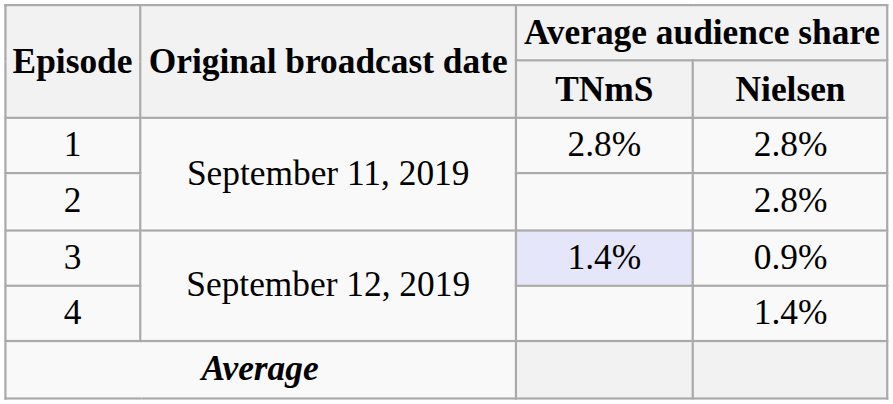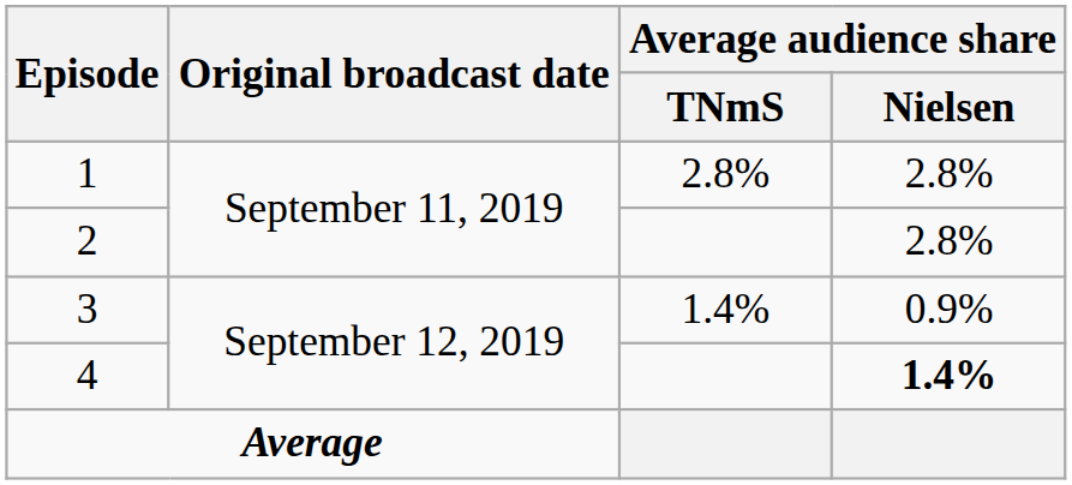3 | Average audience share / TNmS: lavender background -> no background
4 | Average audience share / Nielsen: normal -> bold
